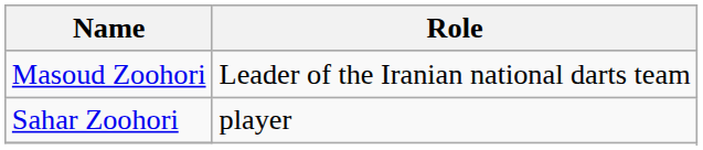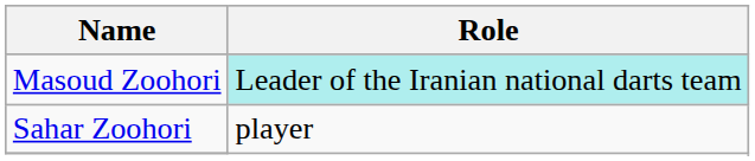Masoud Zoohori | Role: no background -> paleturquoise background
